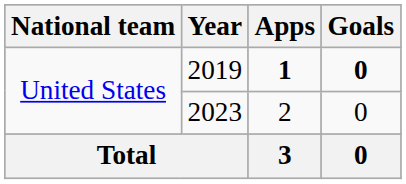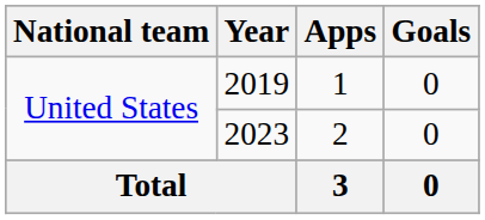2019 | Apps: bold -> normal
2019 | Goals: bold -> normal
